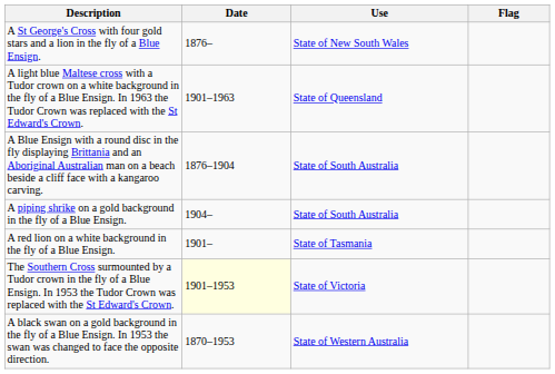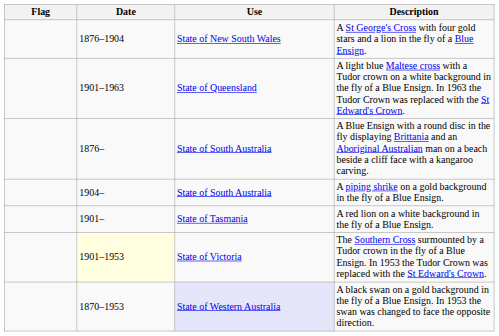columns swapped: Flag <-> Description
row 2 | Date: 1876– -> 1876–1904
row 4 | Date: 1876–1904 -> 1876–
row 8 | Use: no background -> lavender background
